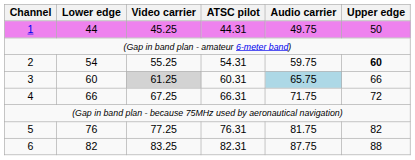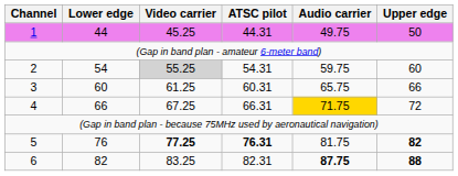2 | Video carrier: no background -> lightgrey background
2 | Upper edge: bold -> normal
3 | Video carrier: lightgrey background -> no background
3 | Audio carrier: lightblue background -> no background
4 | Audio carrier: no background -> gold background
5 | Video carrier: normal -> bold
5 | ATSC pilot: normal -> bold
5 | Upper edge: normal -> bold
6 | Audio carrier: normal -> bold
6 | Upper edge: normal -> bold
